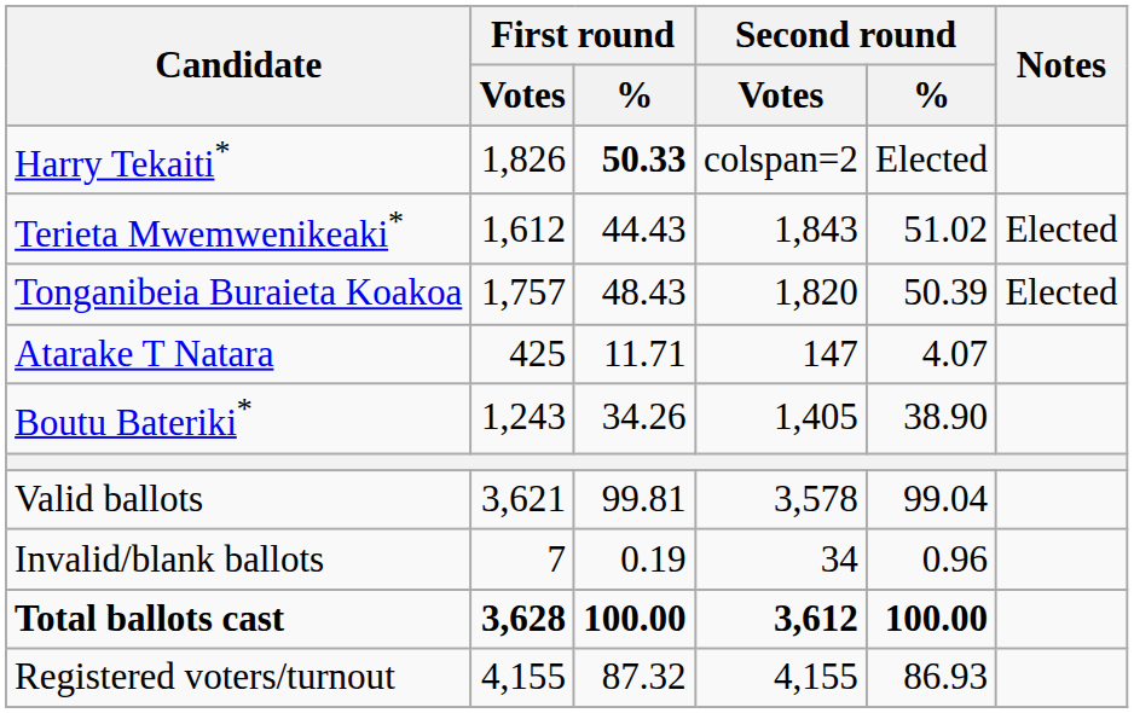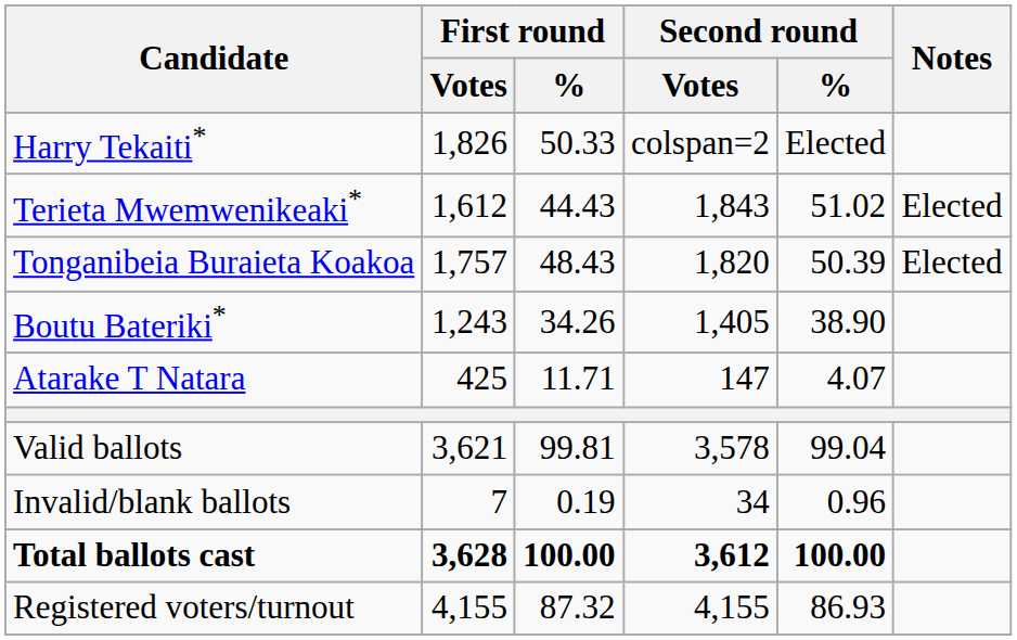Harry Tekaiti* | First round / %: bold -> normal
rows swapped: Boutu Bateriki* <-> Atarake T Natara
